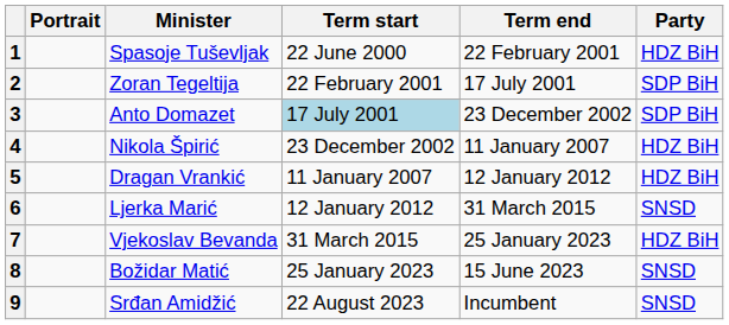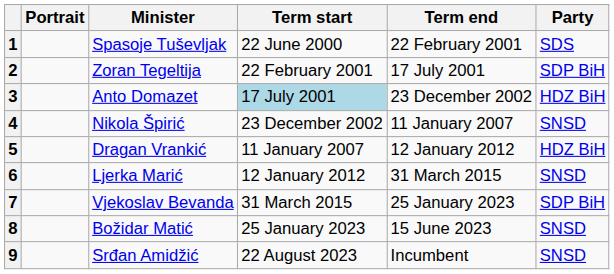1 | Party: HDZ BiH -> SDS
3 | Party: SDP BiH -> HDZ BiH
4 | Party: HDZ BiH -> SNSD
7 | Party: HDZ BiH -> SDP BiH
